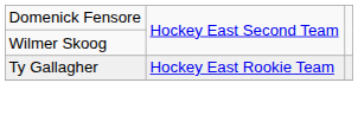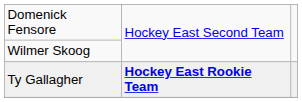Ty Gallagher | column 2: normal -> bold
